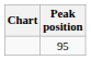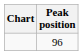row 2 | Peak position: 95 -> 96
